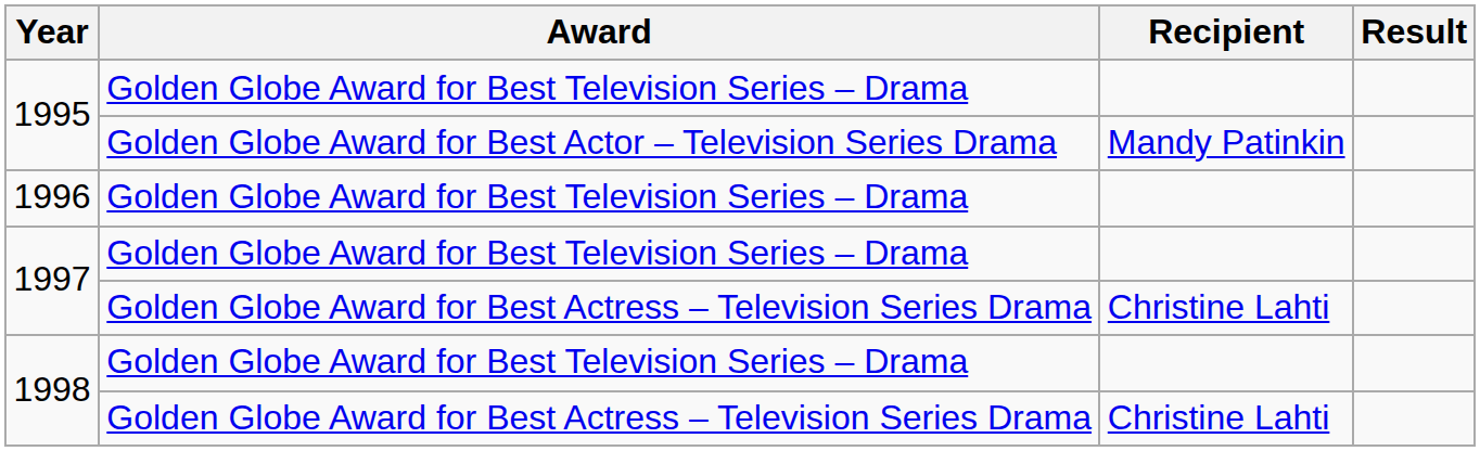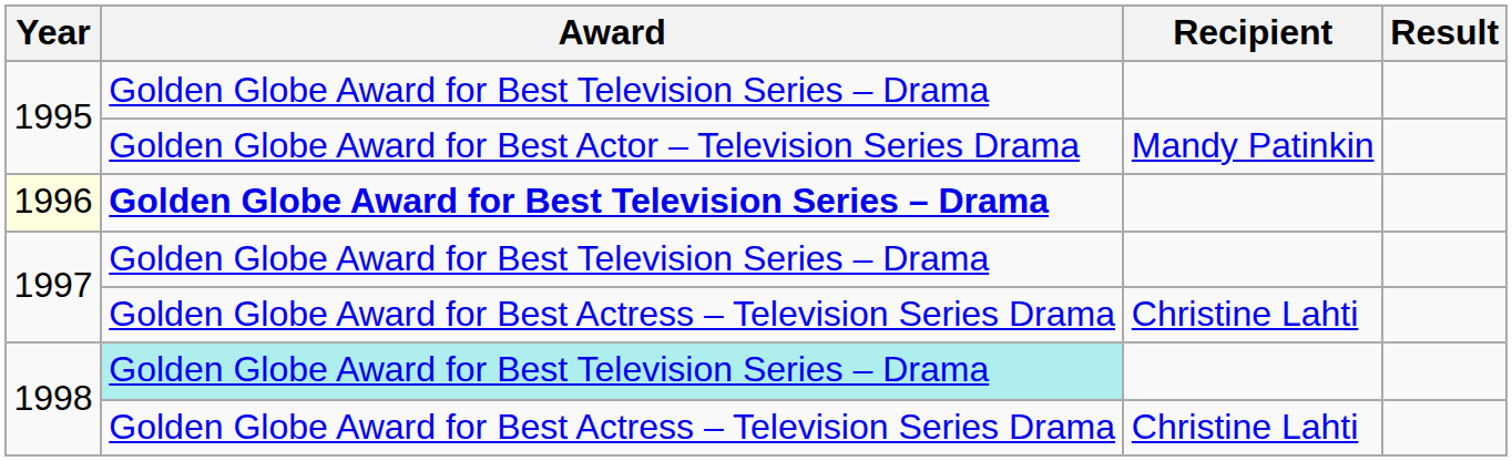1996 | Year: no background -> lightyellow background
1996 | Award: normal -> bold
1998 / Golden Globe Award for Best Television Series – Drama | Award: no background -> paleturquoise background
